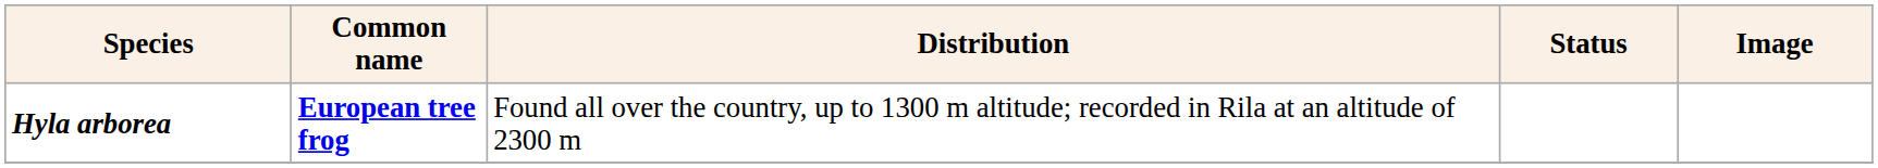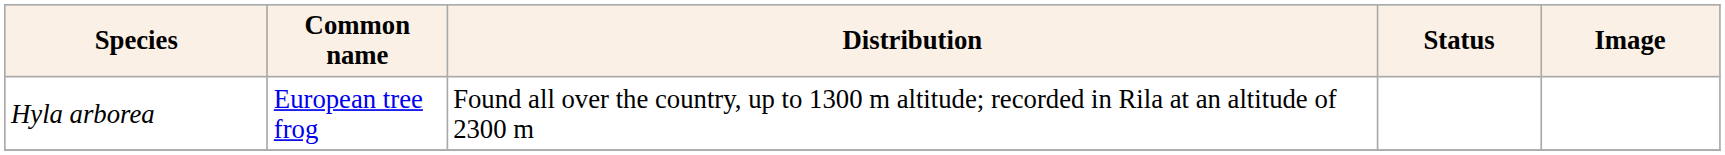row 2 | Species: bold -> normal
row 2 | Common name: bold -> normal
